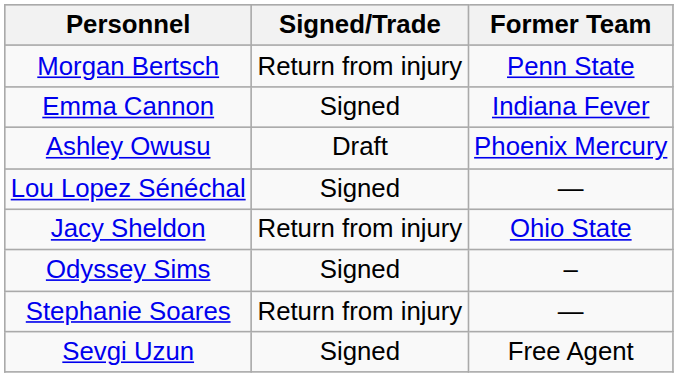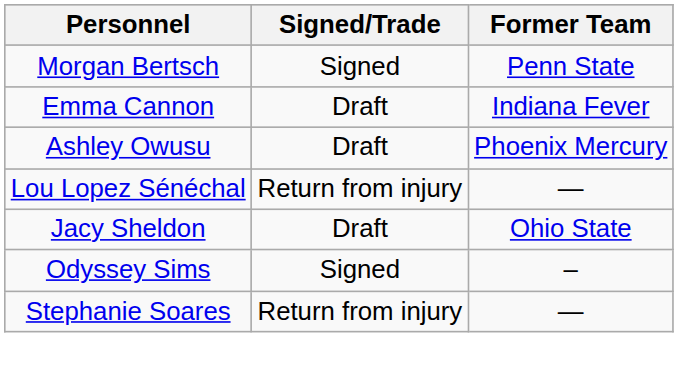Morgan Bertsch | Signed/Trade: Return from injury -> Signed
Emma Cannon | Signed/Trade: Signed -> Draft
Lou Lopez Sénéchal | Signed/Trade: Signed -> Return from injury
Jacy Sheldon | Signed/Trade: Return from injury -> Draft
- row: Sevgi Uzun | Signed | Free Agent
